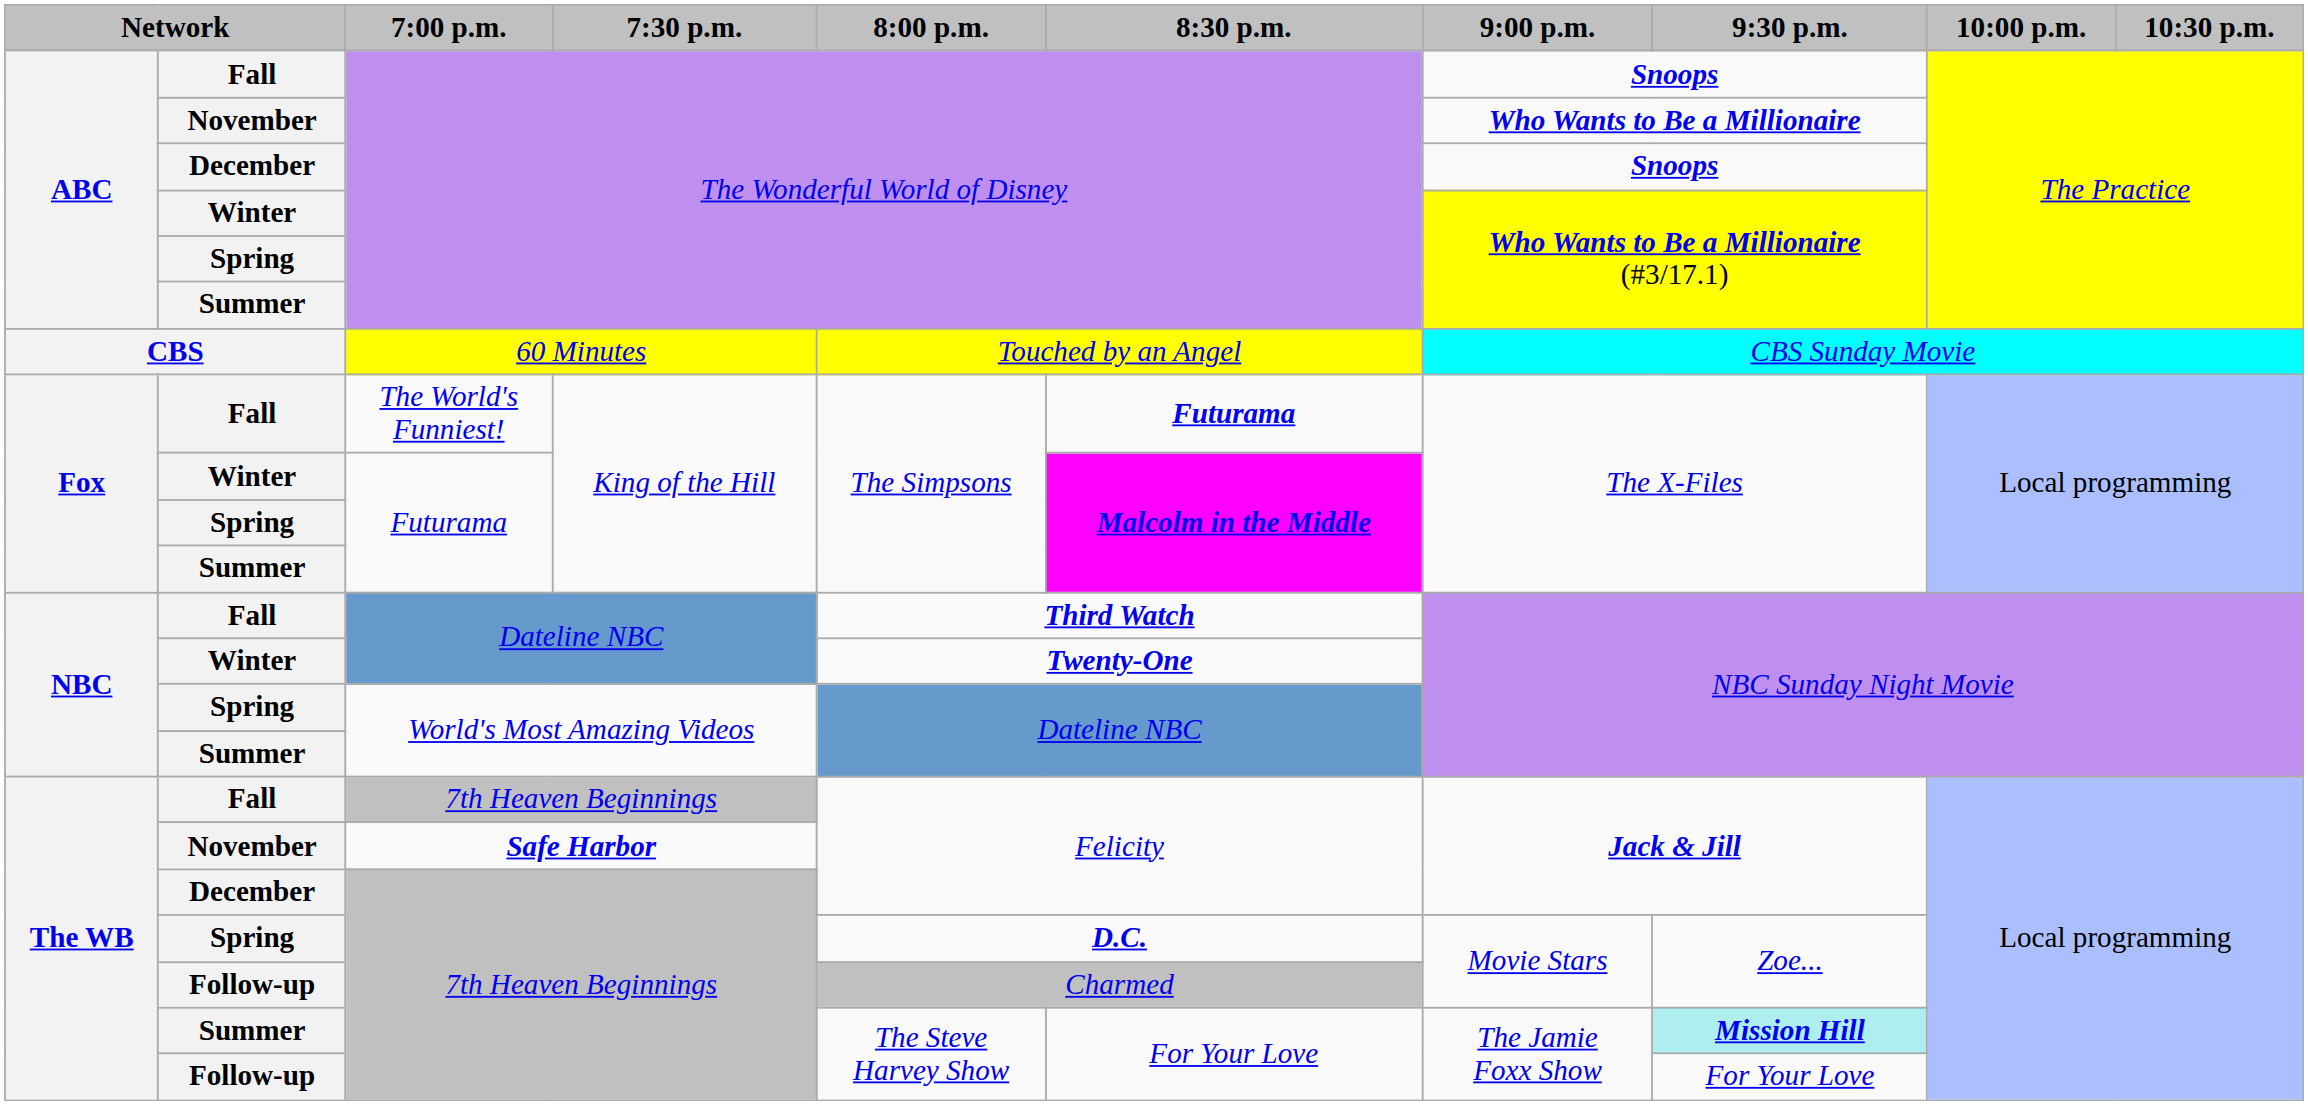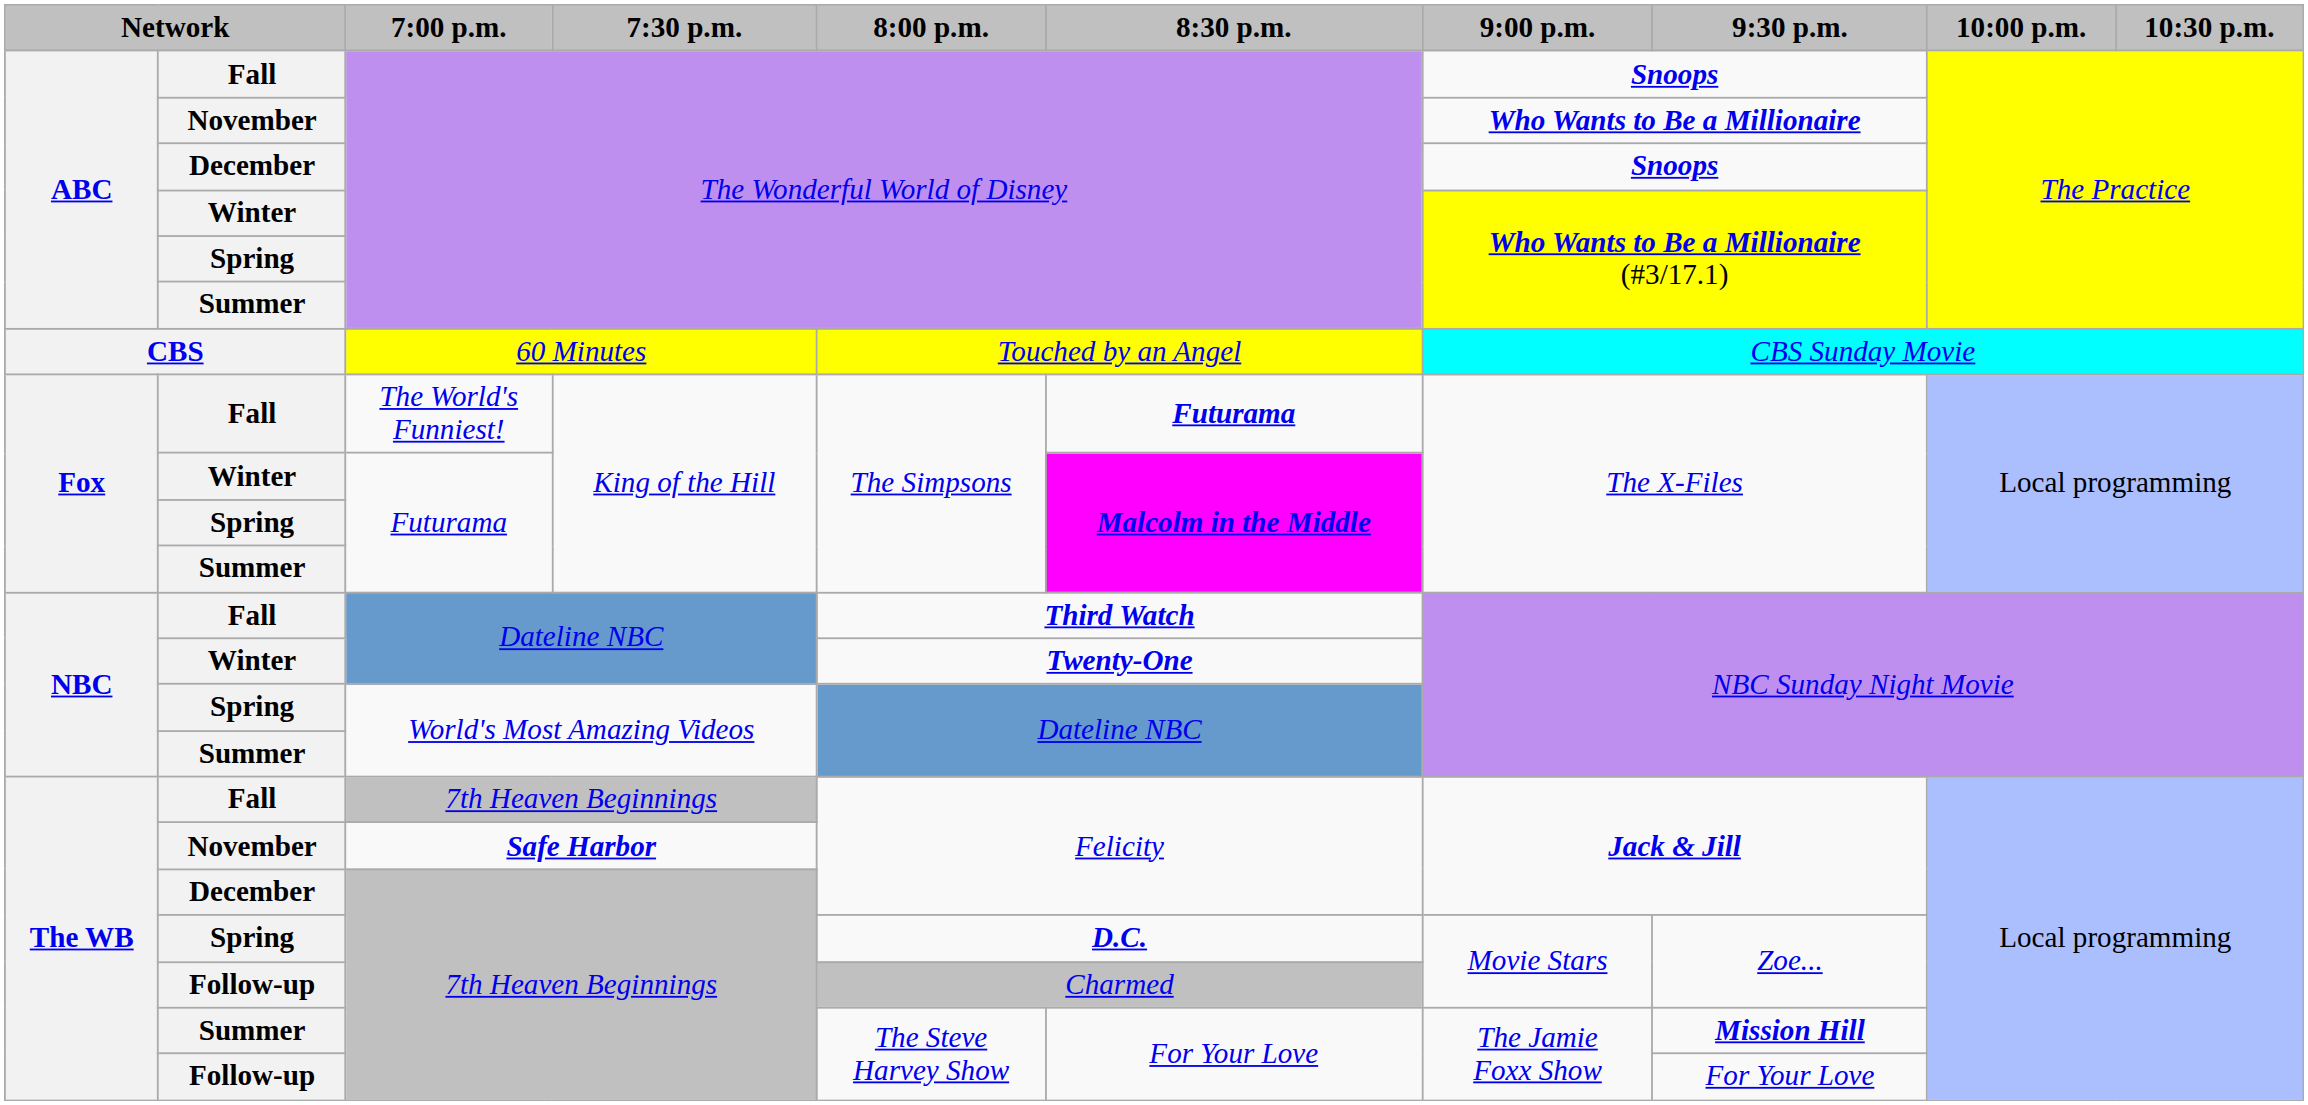Summer / 7th Heaven Beginnings | 9:30 p.m.: paleturquoise background -> no background
